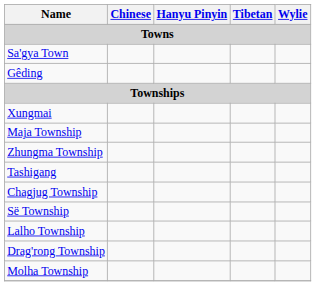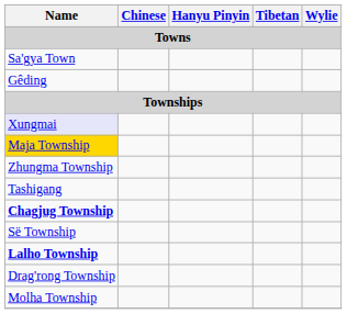Xungmai | Name: no background -> lavender background
Maja Township | Name: no background -> gold background
Chagjug Township | Name: normal -> bold
Lalho Township | Name: normal -> bold
